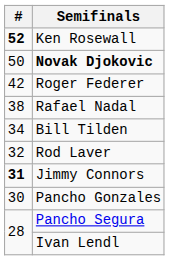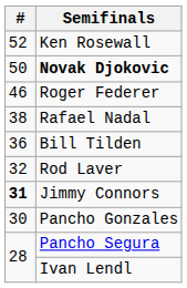Ken Rosewall | #: bold -> normal
Roger Federer | #: 42 -> 46
Bill Tilden | #: 34 -> 36
